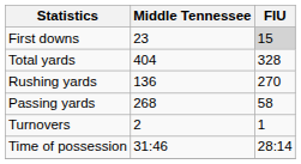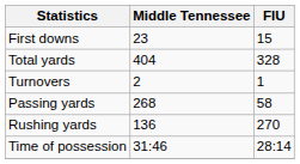First downs | FIU: lightgrey background -> no background
rows swapped: Rushing yards <-> Turnovers
